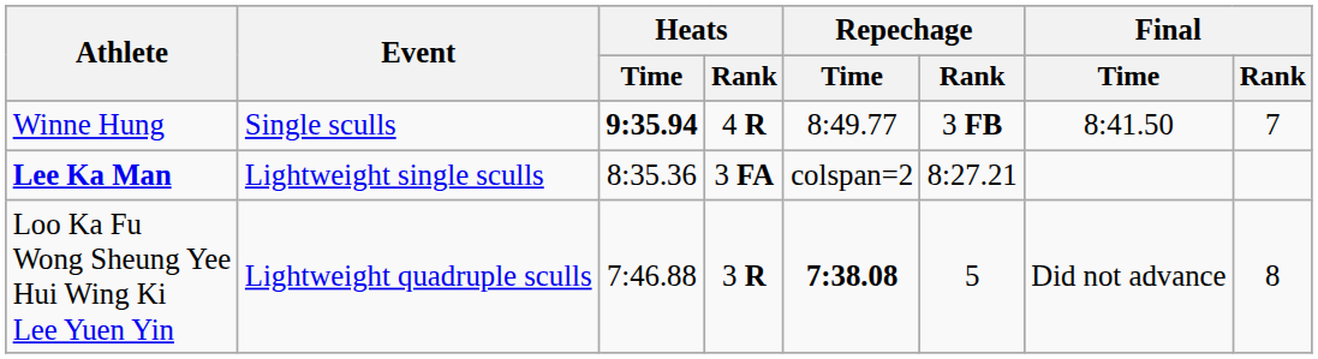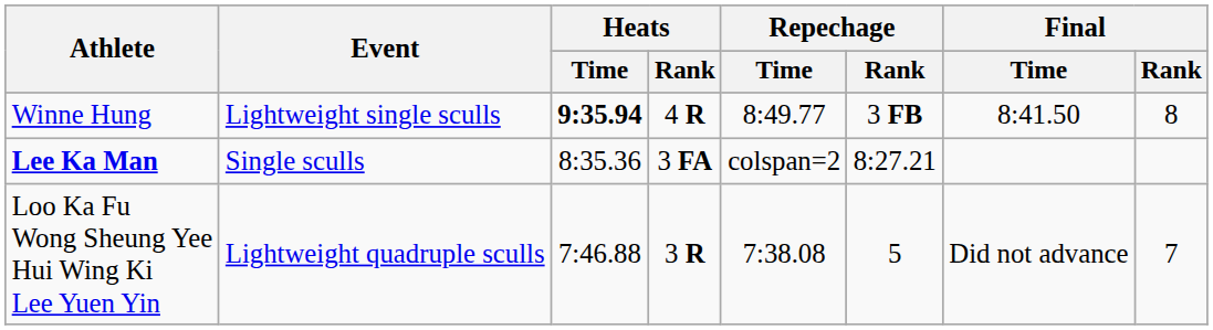Winne Hung | Event: Single sculls -> Lightweight single sculls
Winne Hung | Final / Rank: 7 -> 8
Lee Ka Man | Event: Lightweight single sculls -> Single sculls
Loo Ka Fu Wong Sheung Yee Hui Wing Ki Lee Yuen Yin | Repechage / Time: bold -> normal
Loo Ka Fu Wong Sheung Yee Hui Wing Ki Lee Yuen Yin | Final / Rank: 8 -> 7
